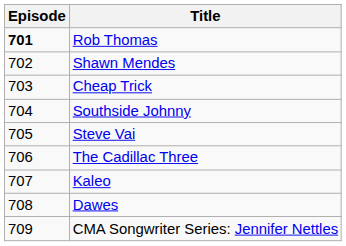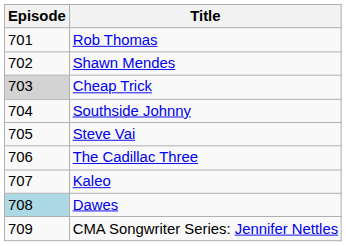Rob Thomas | Episode: bold -> normal
Cheap Trick | Episode: no background -> lightgrey background
Dawes | Episode: no background -> lightblue background
